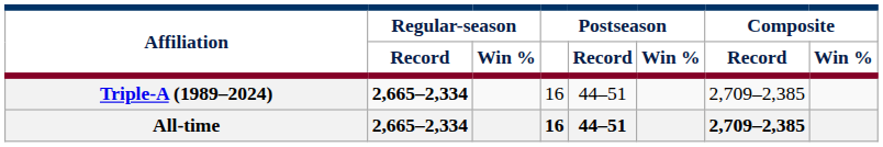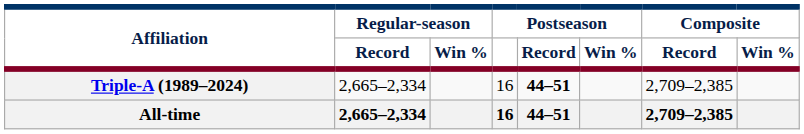Triple-A (1989–2024) | Regular-season / Record: bold -> normal
Triple-A (1989–2024) | Postseason / Record: normal -> bold
